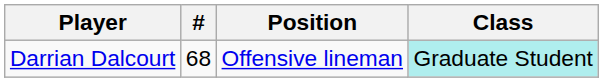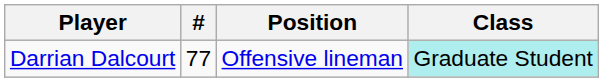Darrian Dalcourt | #: 68 -> 77
